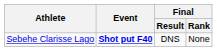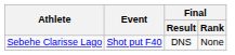Sebehe Clarisse Lago | Event: bold -> normal
